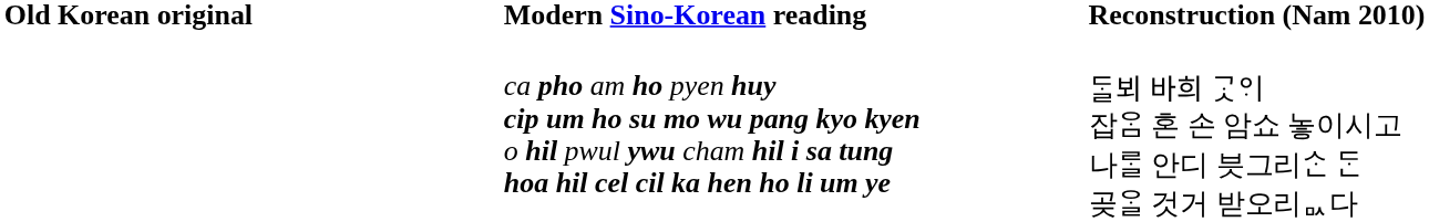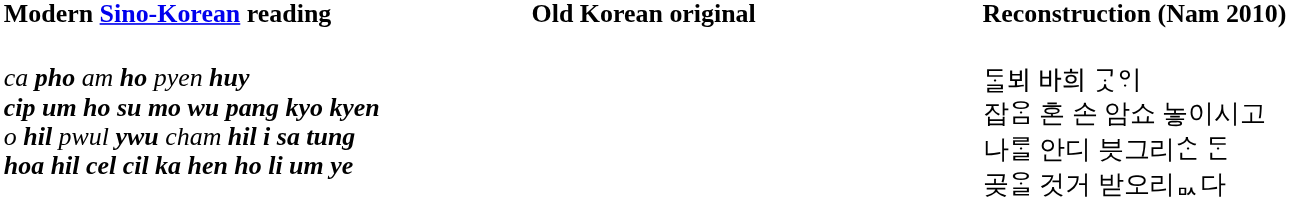columns swapped: Old Korean original <-> Modern Sino-Korean reading
